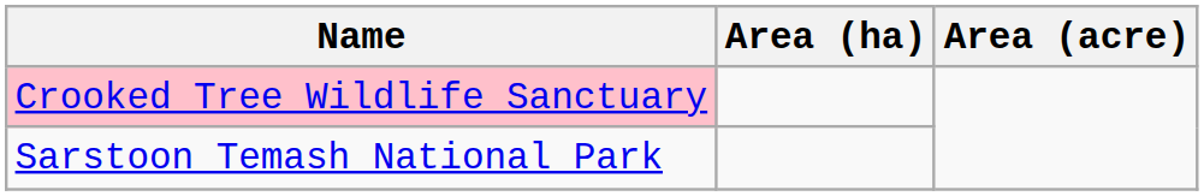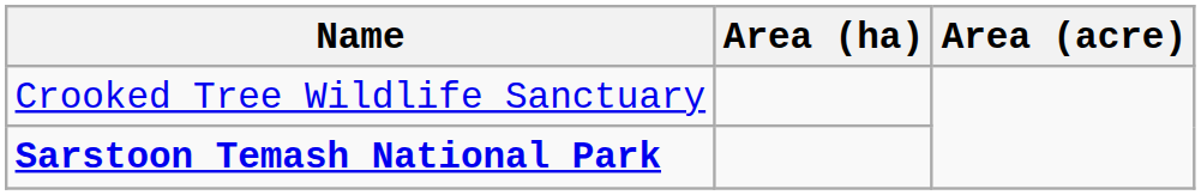Crooked Tree Wildlife Sanctuary | Name: pink background -> no background
Sarstoon Temash National Park | Name: normal -> bold
